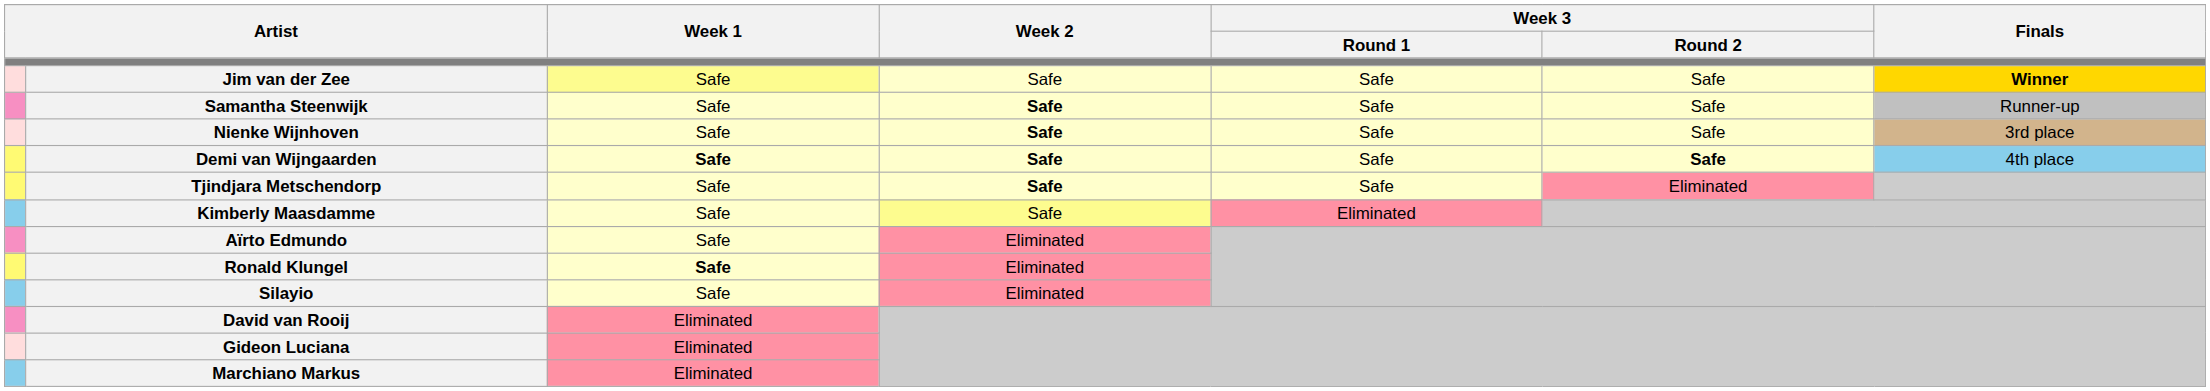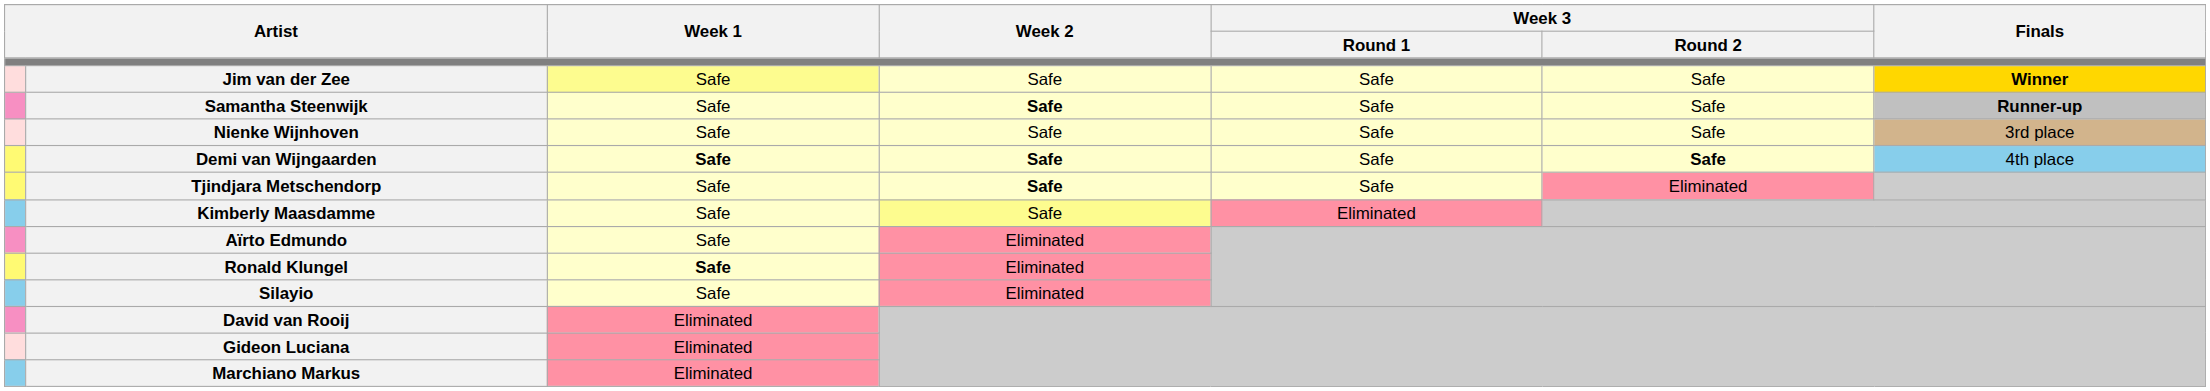Samantha Steenwijk | Finals: normal -> bold
Nienke Wijnhoven | Week 2: bold -> normal
